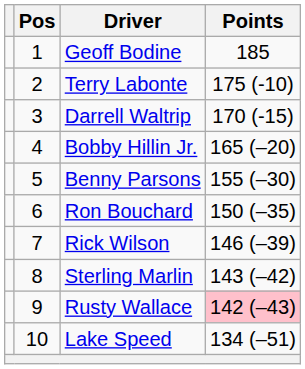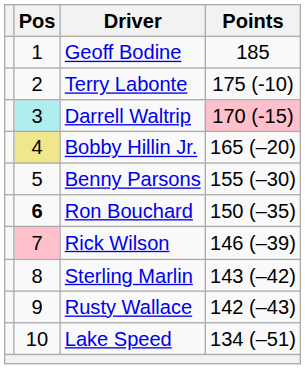Darrell Waltrip | Pos: no background -> paleturquoise background
Darrell Waltrip | Points: no background -> pink background
Bobby Hillin Jr. | Pos: no background -> khaki background
Ron Bouchard | Pos: normal -> bold
Rick Wilson | Pos: no background -> pink background
Rusty Wallace | Points: pink background -> no background
